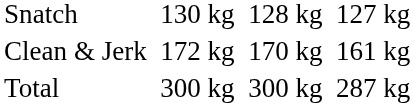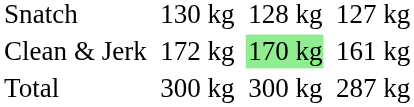Clean & Jerk | column 3: no background -> lightgreen background
